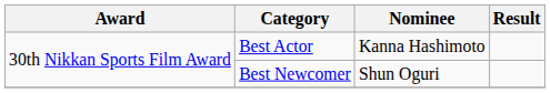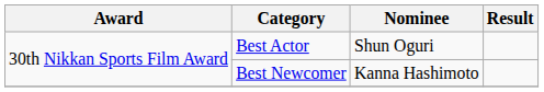Best Actor | Nominee: Kanna Hashimoto -> Shun Oguri
Best Newcomer | Nominee: Shun Oguri -> Kanna Hashimoto
